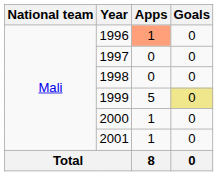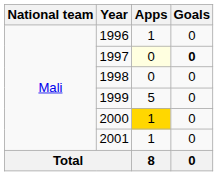1996 | Apps: lightsalmon background -> no background
1997 | Apps: no background -> lightyellow background
1997 | Goals: normal -> bold
1999 | Goals: khaki background -> no background
2000 | Apps: no background -> gold background
